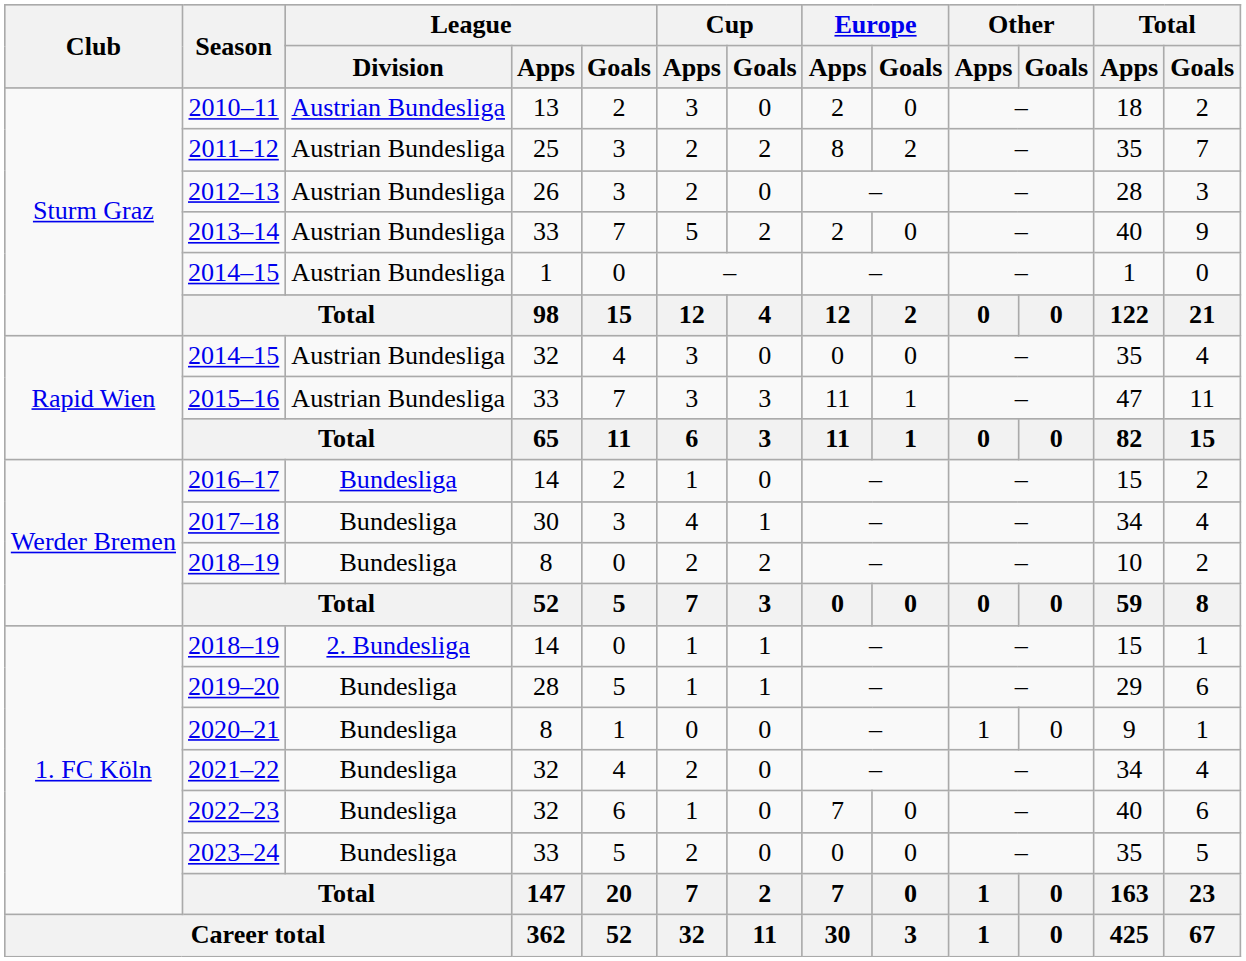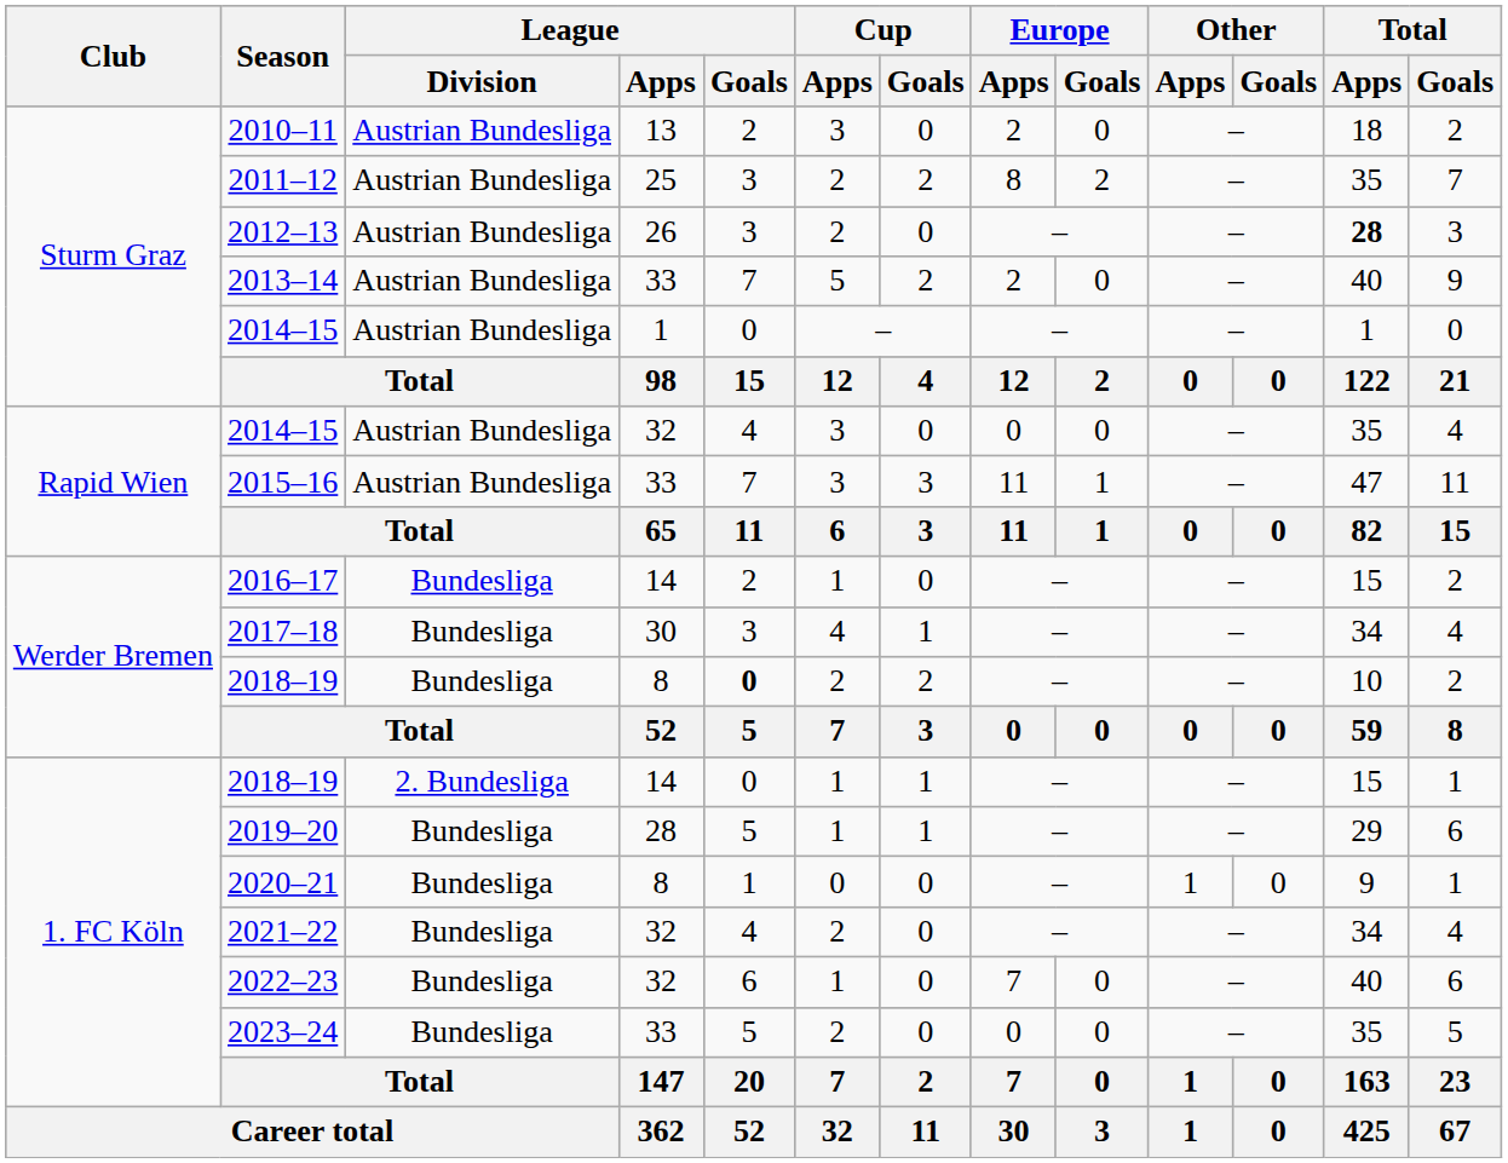2012–13 | Total / Apps: normal -> bold
2018–19 / 8 | League / Goals: normal -> bold
